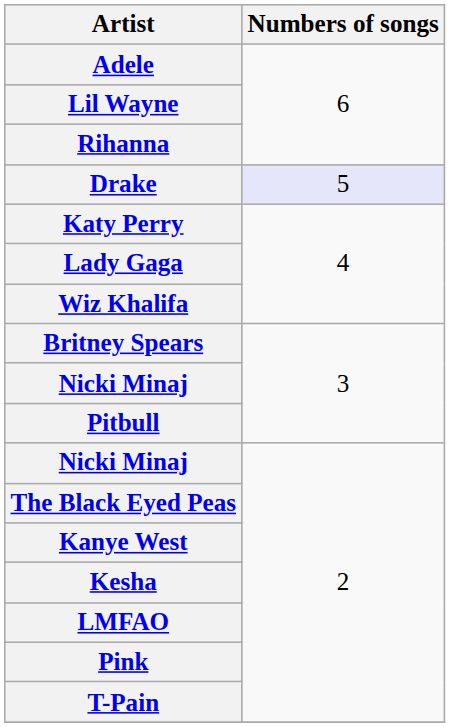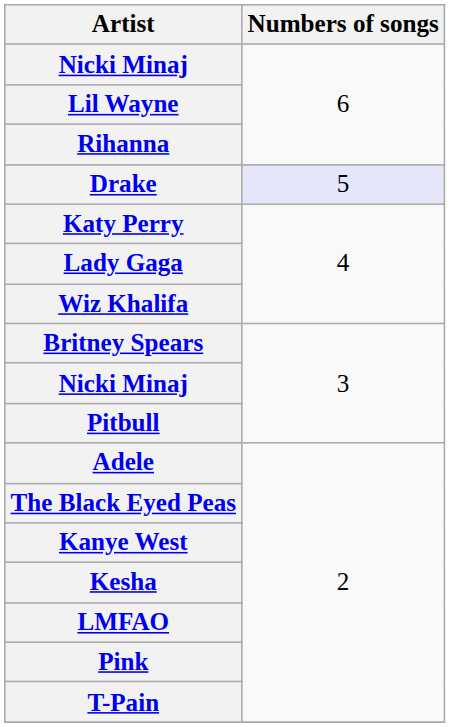row 2 | Artist: Adele -> Nicki Minaj
row 12 | Artist: Nicki Minaj -> Adele
